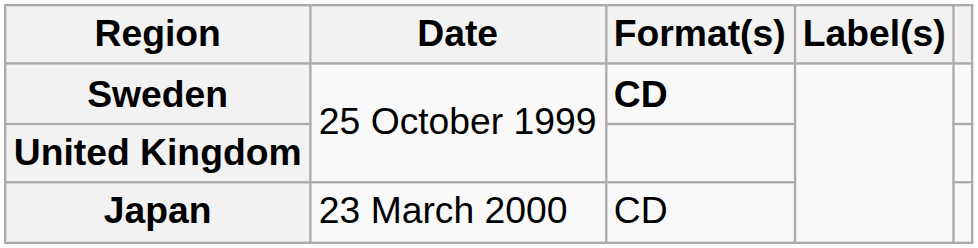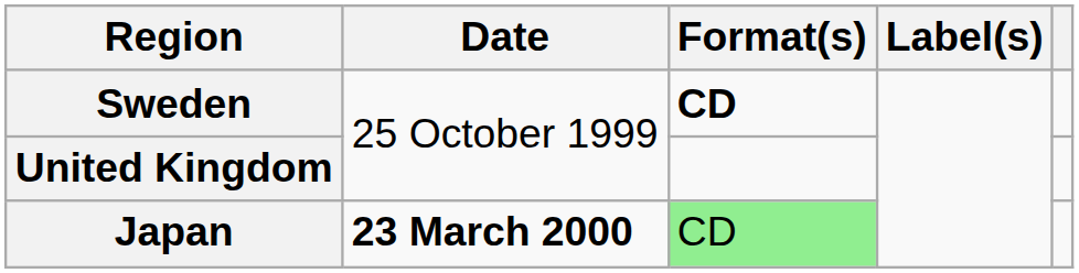Japan | Date: normal -> bold
Japan | Format(s): no background -> lightgreen background
